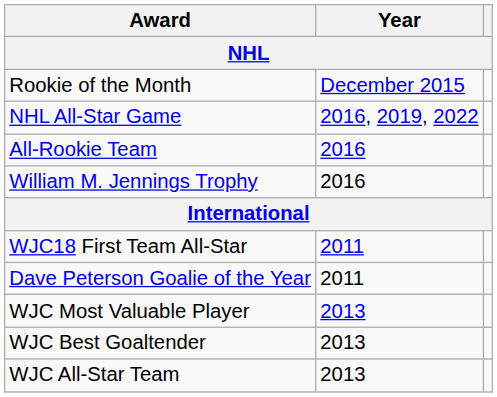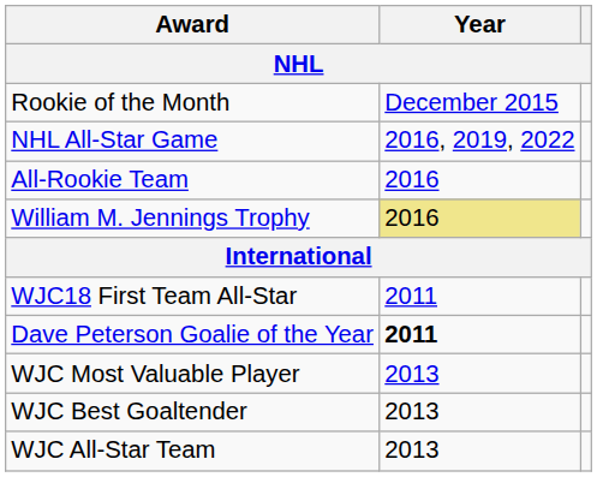William M. Jennings Trophy | Year: no background -> khaki background
Dave Peterson Goalie of the Year | Year: normal -> bold
